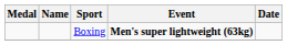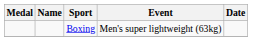Boxing | Event: bold -> normal
